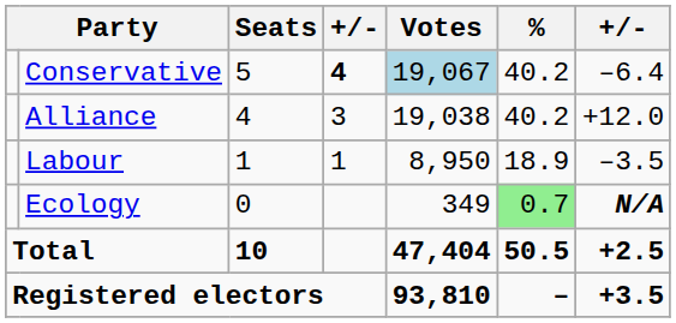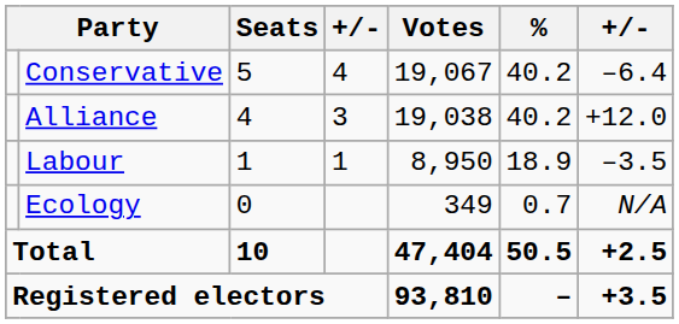Conservative | column 4: bold -> normal
Conservative | Votes: lightblue background -> no background
Ecology | %: lightgreen background -> no background
Ecology | column 7: bold -> normal
